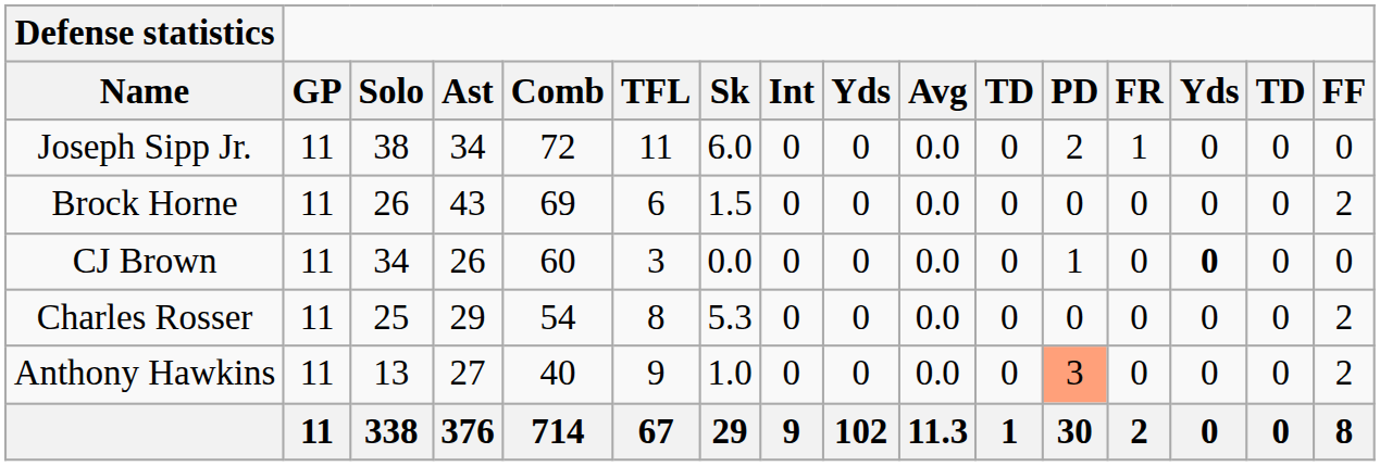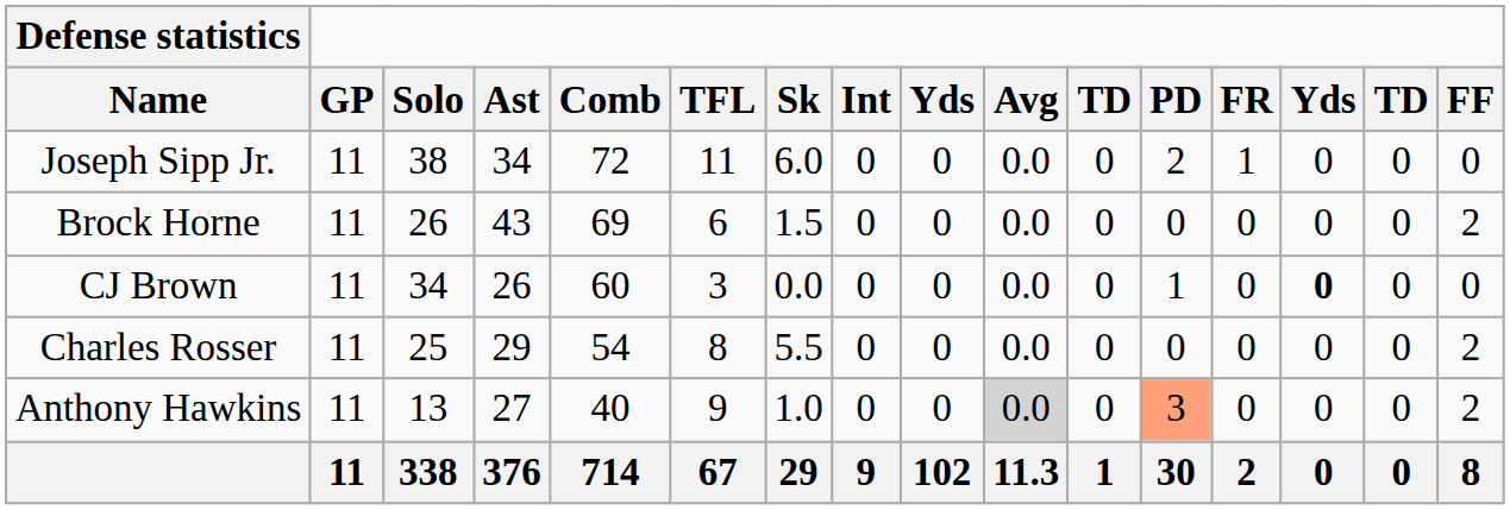Charles Rosser | Sk: 5.3 -> 5.5
Anthony Hawkins | Avg: no background -> lightgrey background
